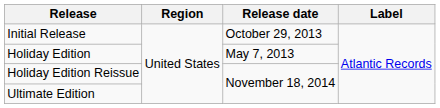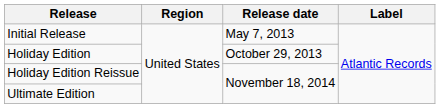Initial Release | Release date: October 29, 2013 -> May 7, 2013
Holiday Edition | Release date: May 7, 2013 -> October 29, 2013
